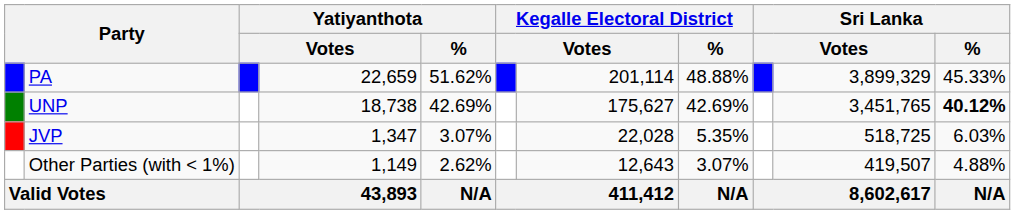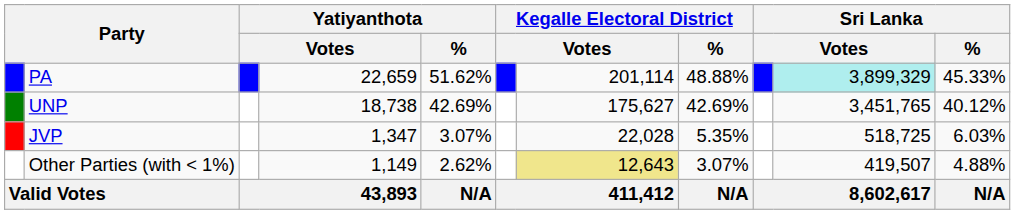PA | column 10: no background -> paleturquoise background
UNP | Sri Lanka / %: bold -> normal
Other Parties (with < 1%) | column 7: no background -> khaki background
